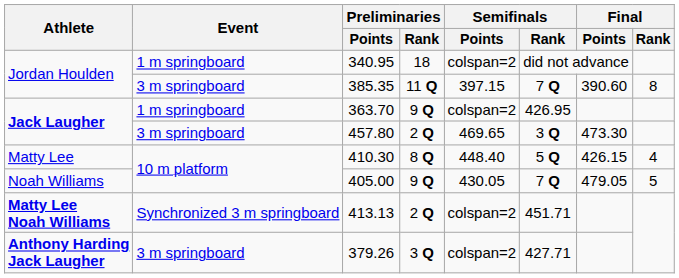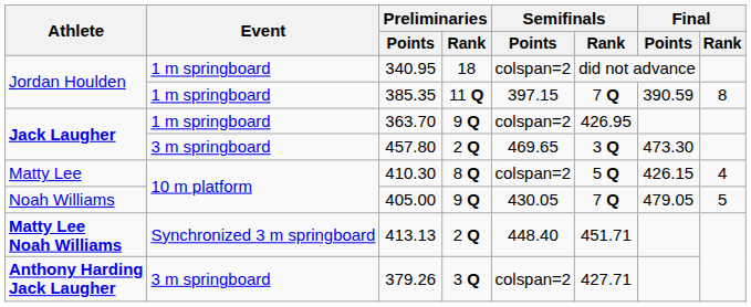385.35 | Event: 3 m springboard -> 1 m springboard
385.35 | Final / Points: 390.60 -> 390.59
410.30 | Semifinals / Points: 448.40 -> colspan=2
413.13 | Semifinals / Points: colspan=2 -> 448.40
